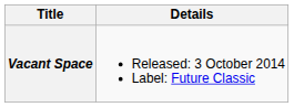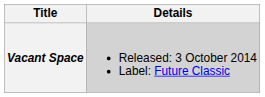Vacant Space | Details: no background -> lightgrey background
